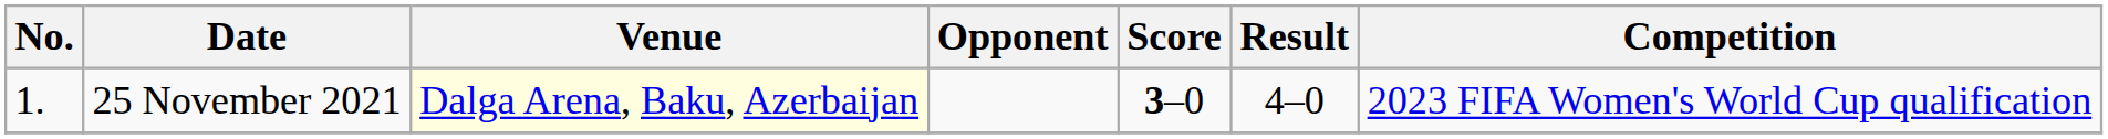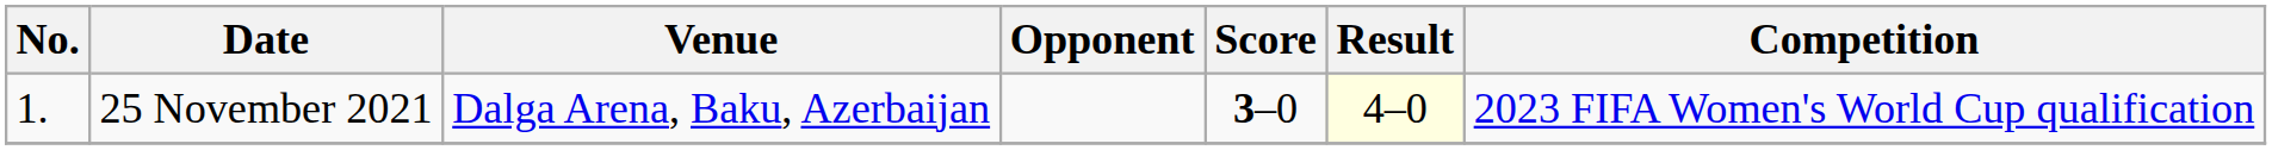25 November 2021 | Venue: lightyellow background -> no background
25 November 2021 | Result: no background -> lightyellow background
